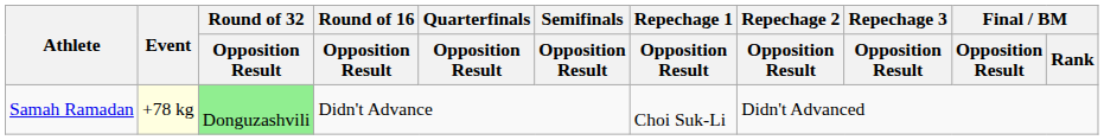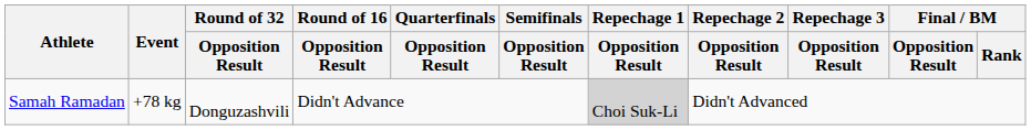Samah Ramadan | Event: lightyellow background -> no background
Samah Ramadan | Round of 32 / Opposition Result: lightgreen background -> no background
Samah Ramadan | Repechage 1 / Opposition Result: no background -> lightgrey background
